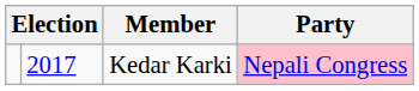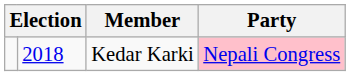Kedar Karki | column 2: 2017 -> 2018
